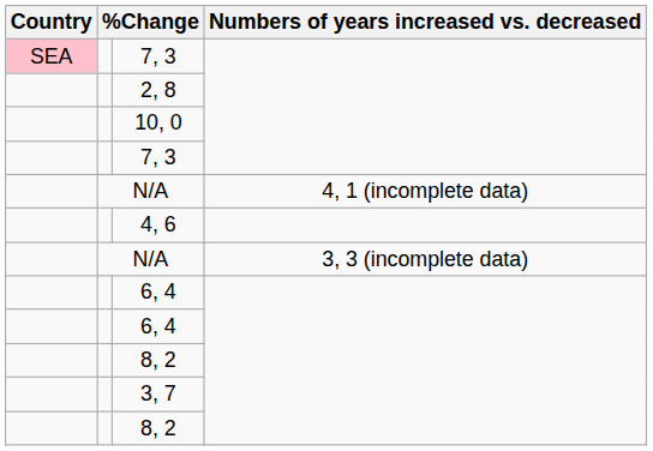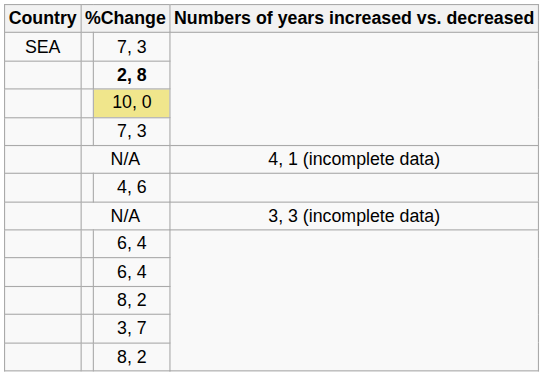SEA / 7, 3 | Country: pink background -> no background
2, 8 | column 3: normal -> bold
10, 0 | column 3: no background -> khaki background
